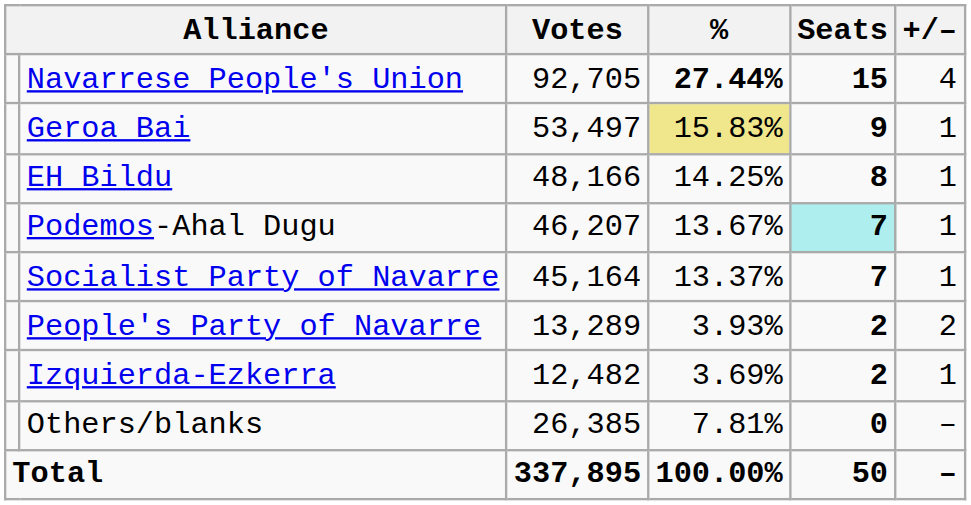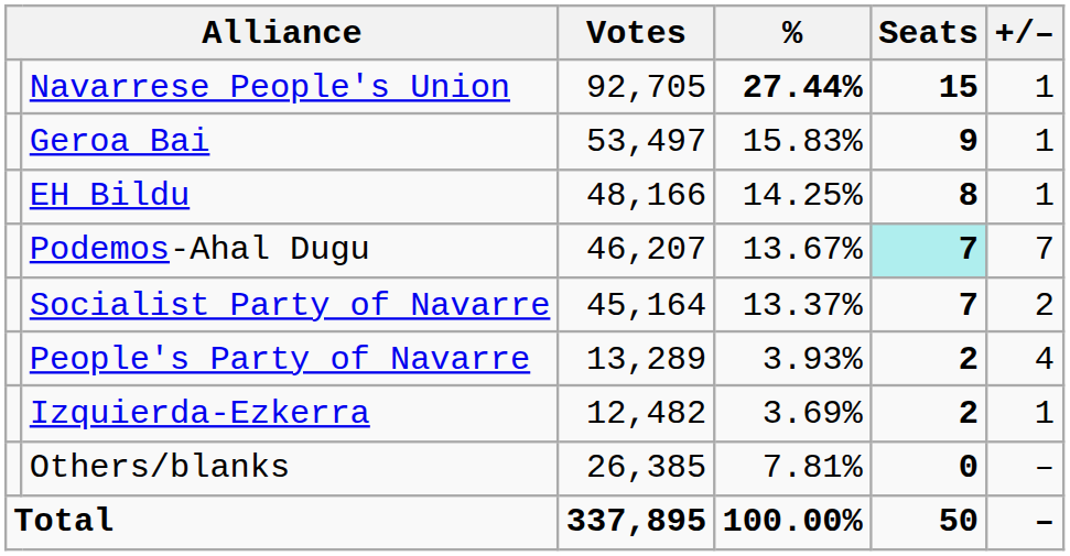Navarrese People's Union | +/–: 4 -> 1
Geroa Bai | %: khaki background -> no background
Podemos-Ahal Dugu | +/–: 1 -> 7
Socialist Party of Navarre | +/–: 1 -> 2
People's Party of Navarre | +/–: 2 -> 4
